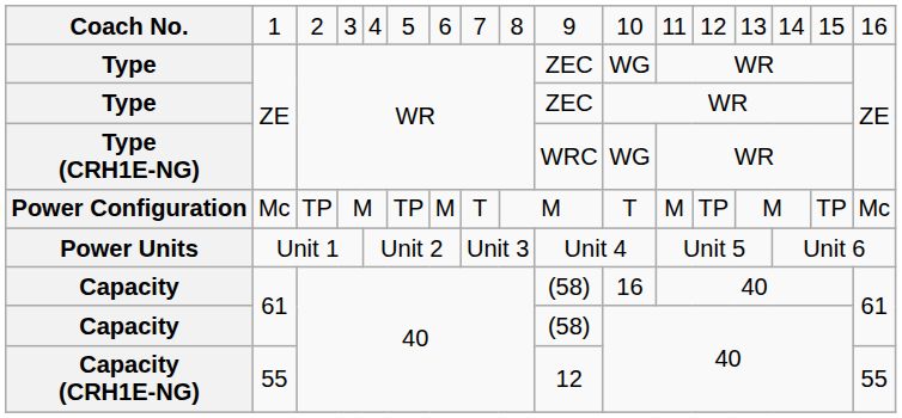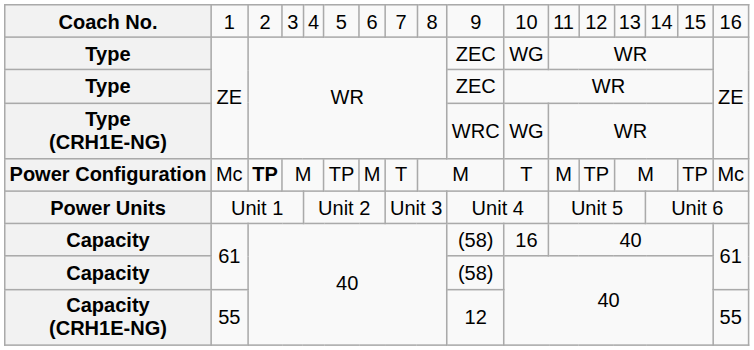Power Configuration | column 3: normal -> bold
